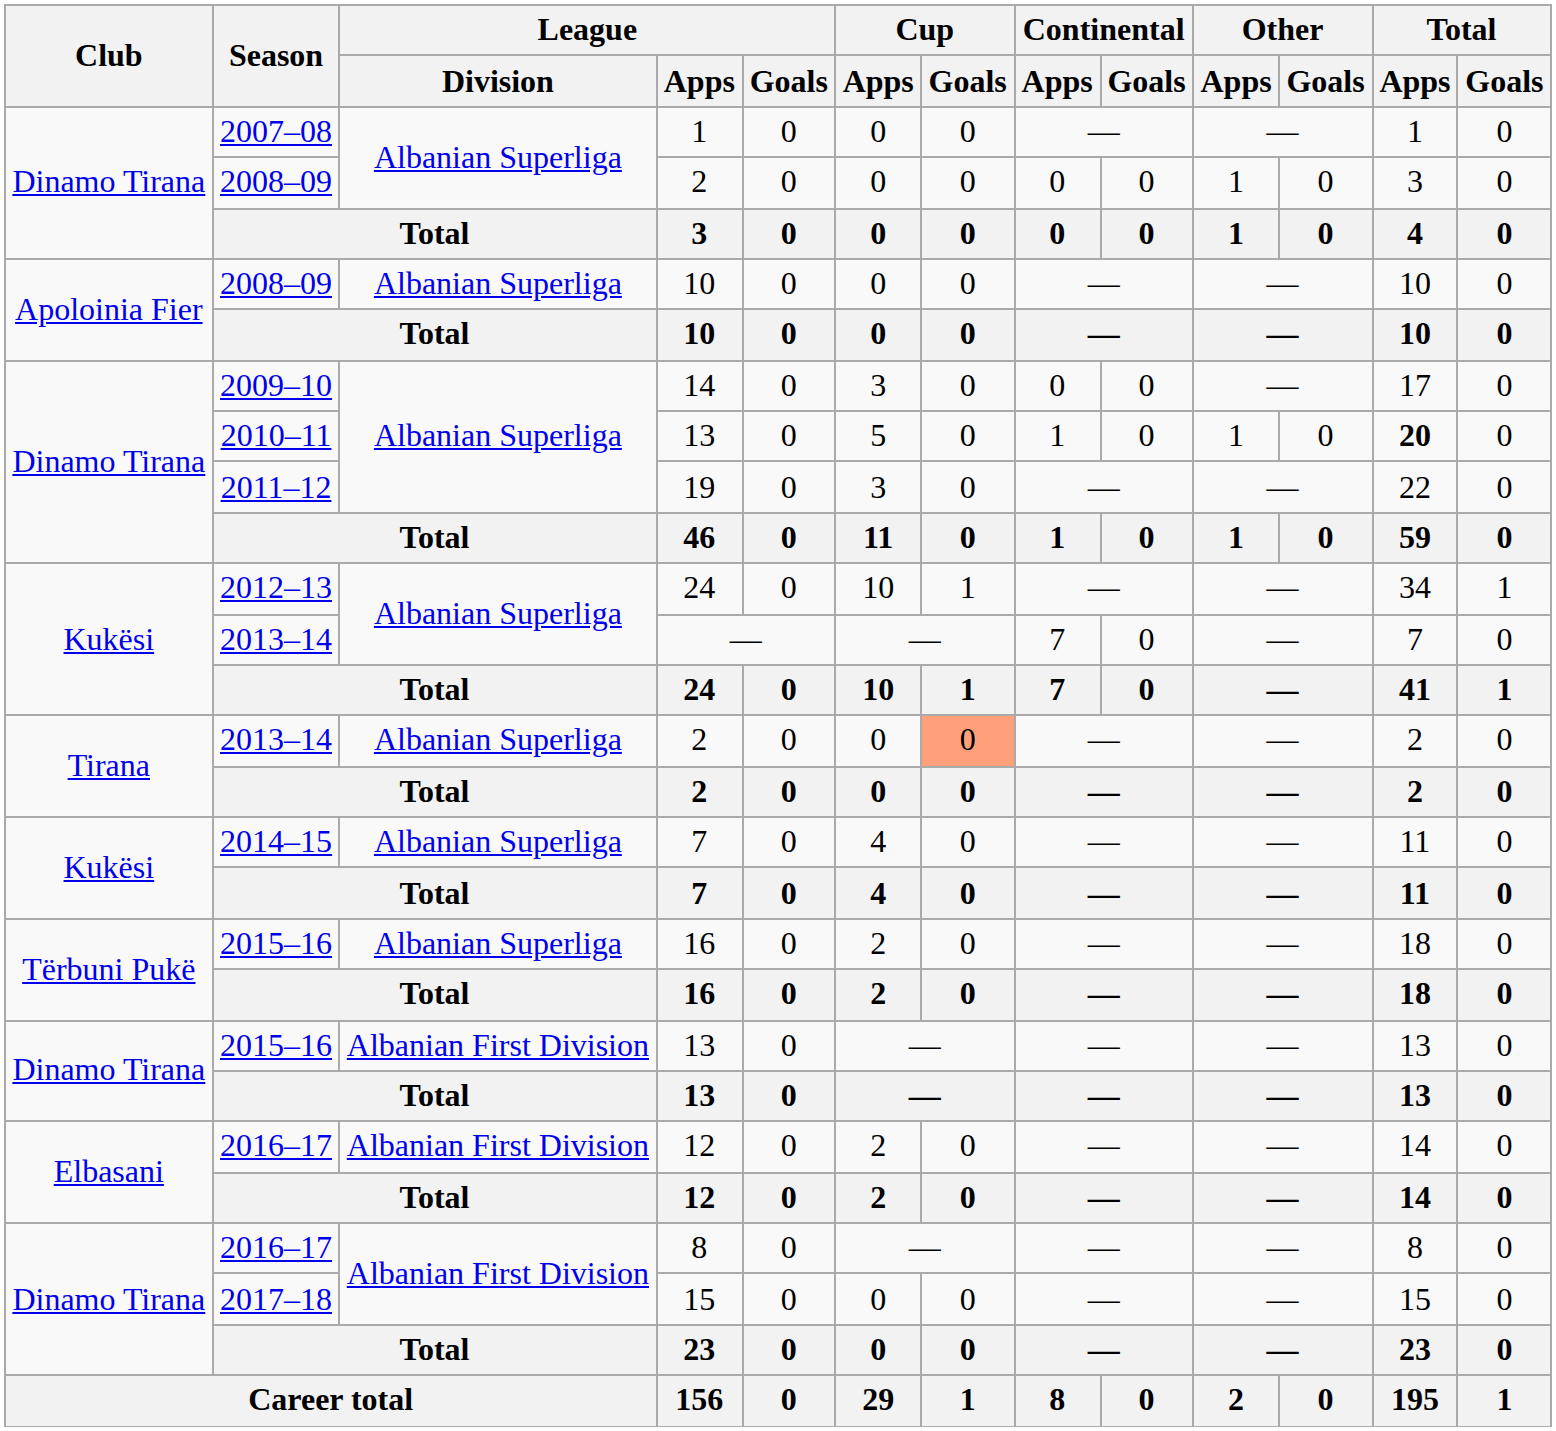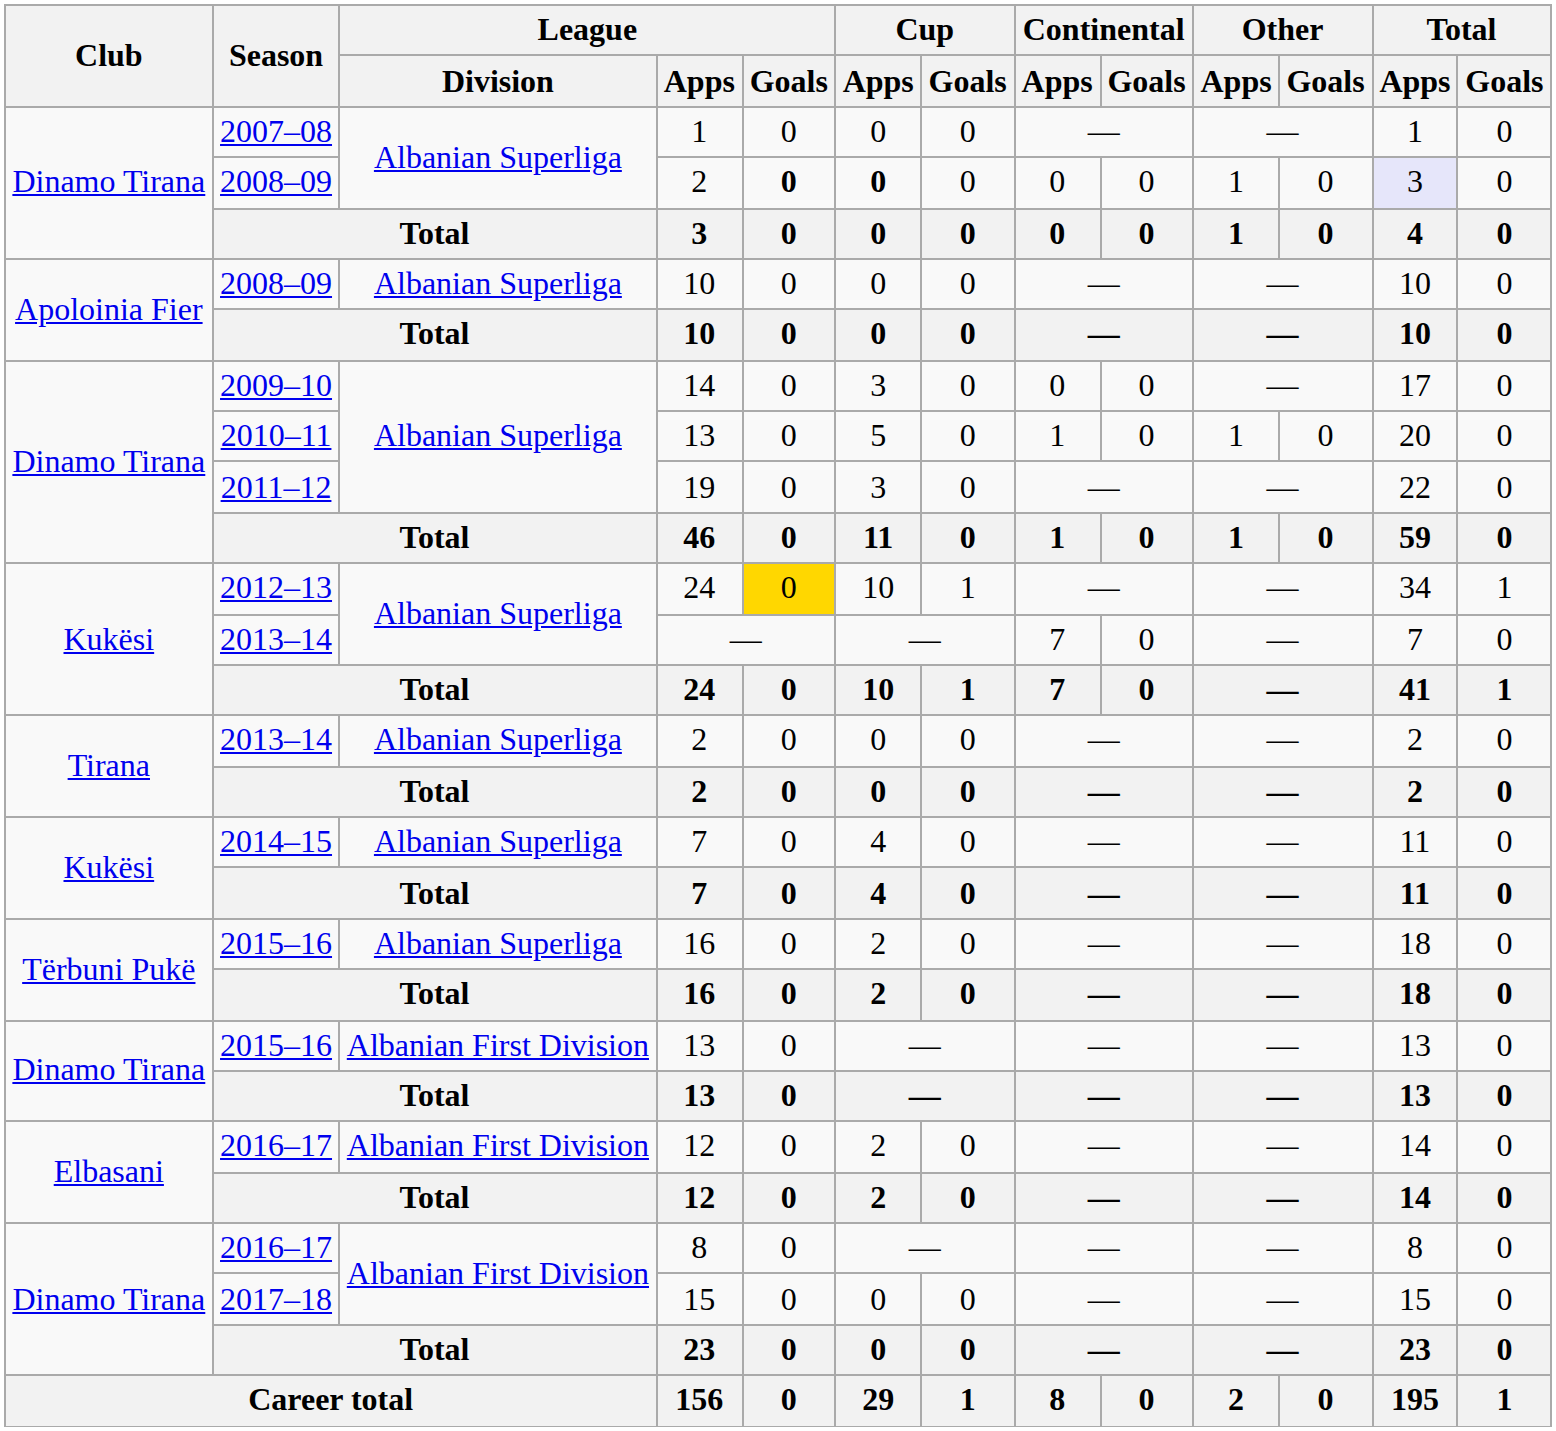2008–09 / 2 | League / Goals: normal -> bold
2008–09 / 2 | Cup / Apps: normal -> bold
2008–09 / 2 | Total / Apps: no background -> lavender background
2010–11 / 13 | Total / Apps: bold -> normal
2012–13 / 24 | League / Goals: no background -> gold background
2013–14 / 2 | Cup / Goals: lightsalmon background -> no background
